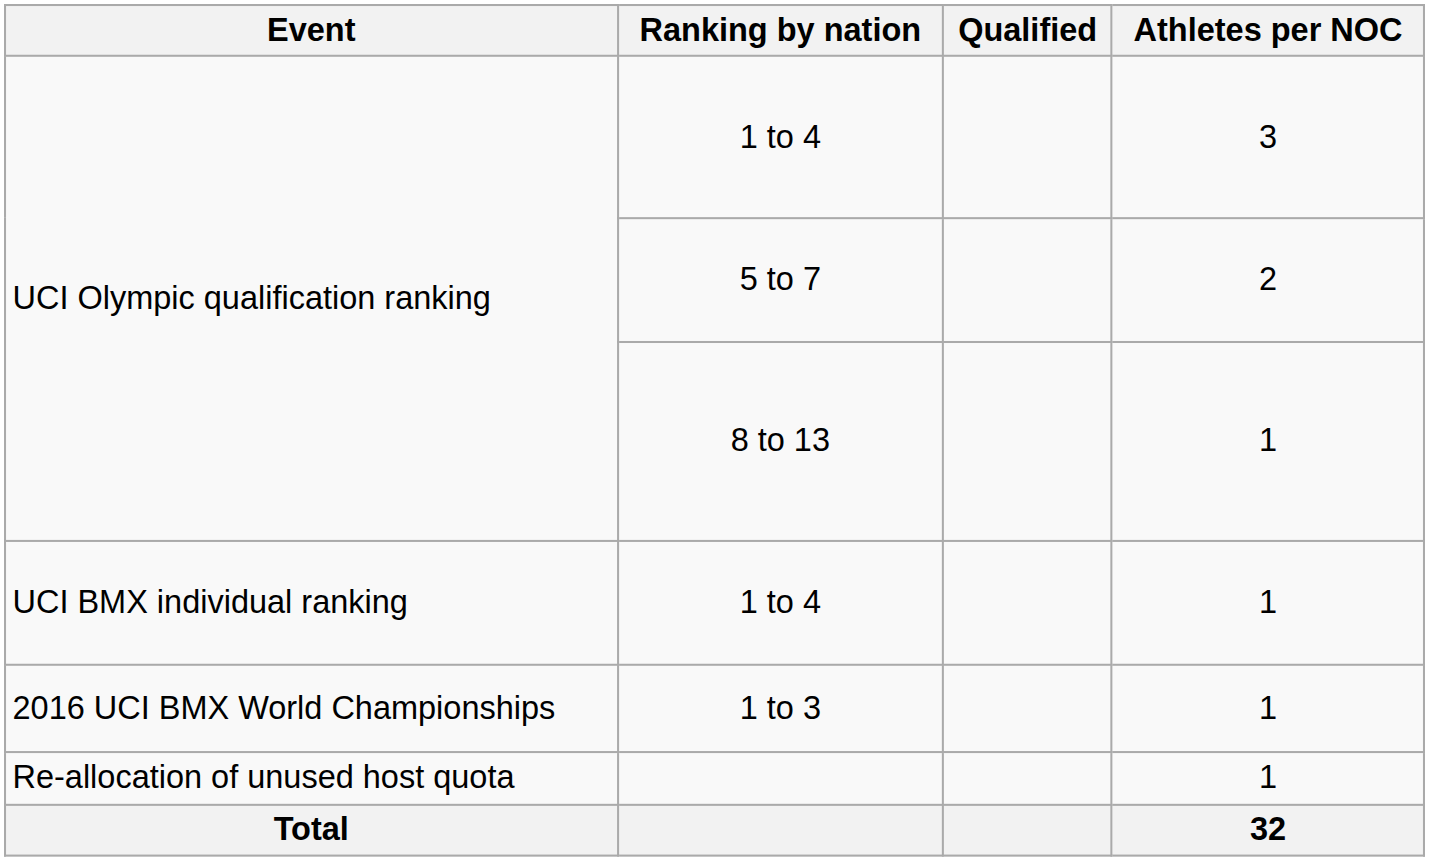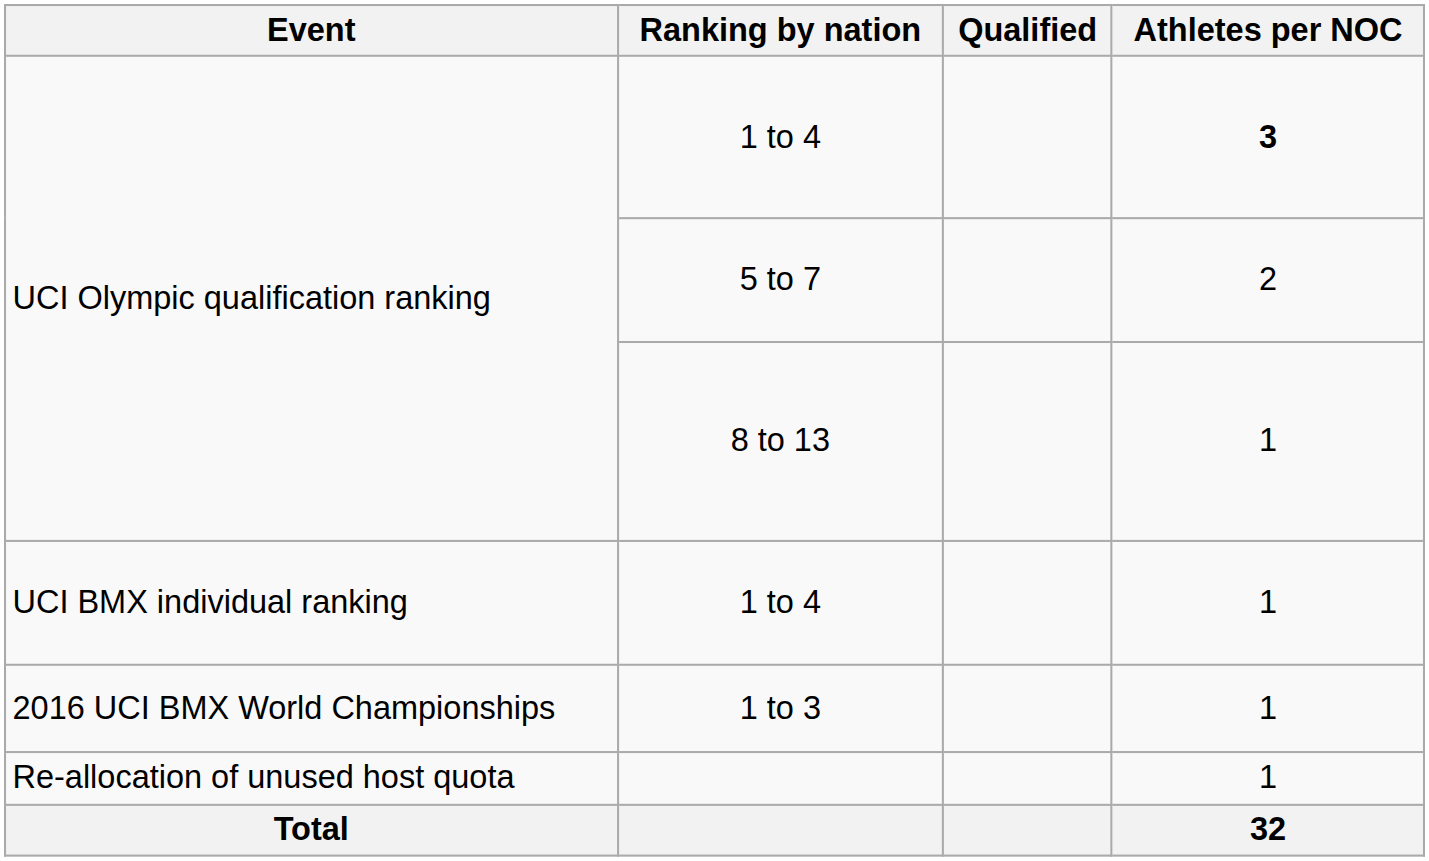UCI Olympic qualification ranking / 1 to 4 | Athletes per NOC: normal -> bold
